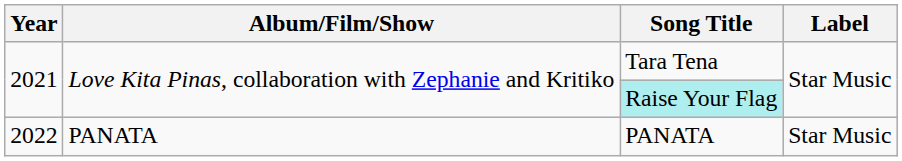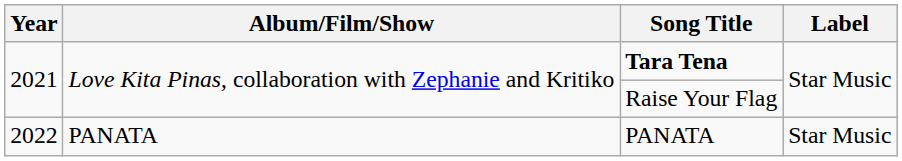Tara Tena | Song Title: normal -> bold
Raise Your Flag | Song Title: paleturquoise background -> no background
